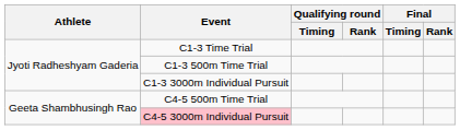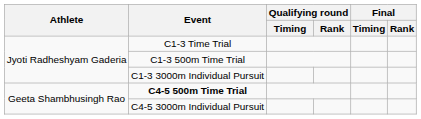C4-5 500m Time Trial | Event: normal -> bold
C4-5 3000m Individual Pursuit | Event: pink background -> no background
